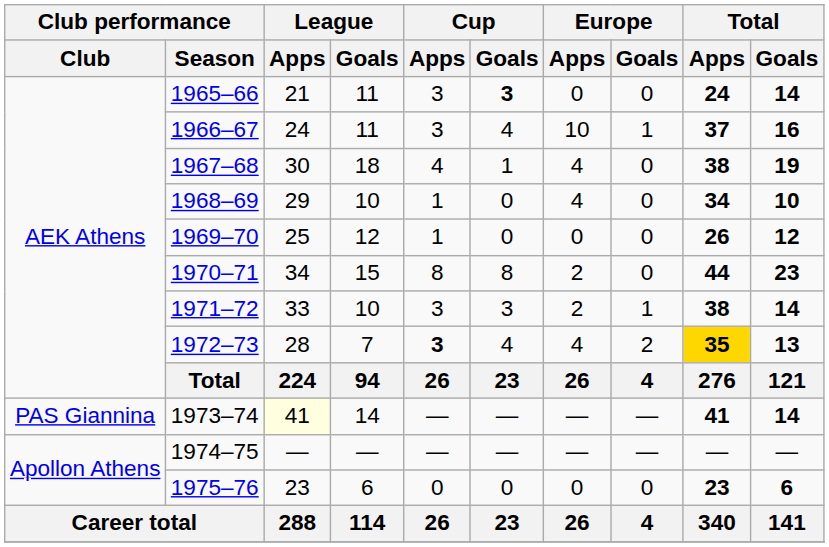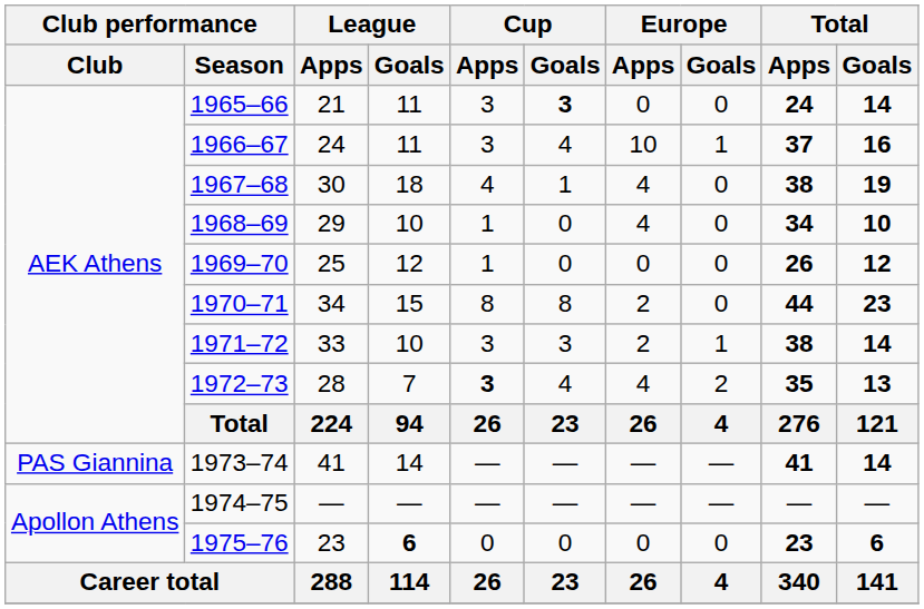1972–73 | Total / Apps: gold background -> no background
1973–74 | League / Apps: lightyellow background -> no background
1975–76 | League / Goals: normal -> bold
